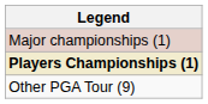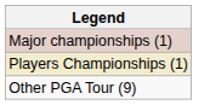row 3 | column 1: bold -> normal
